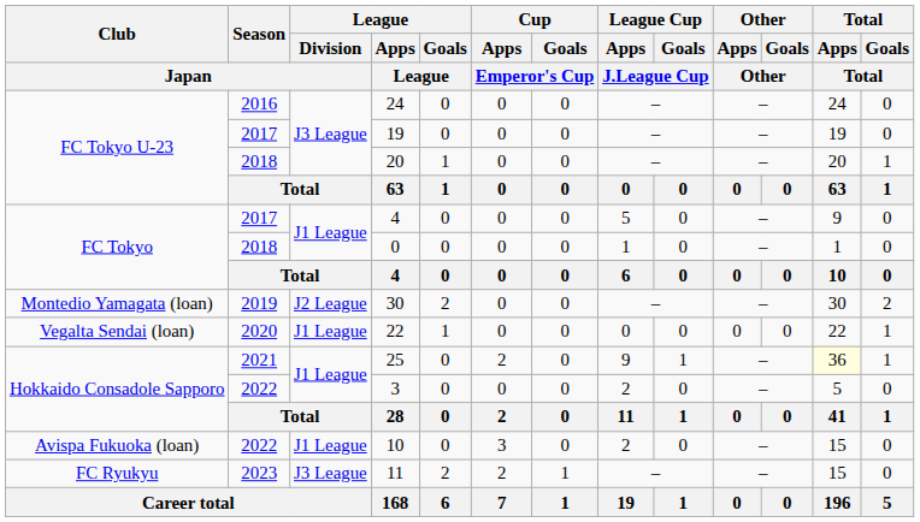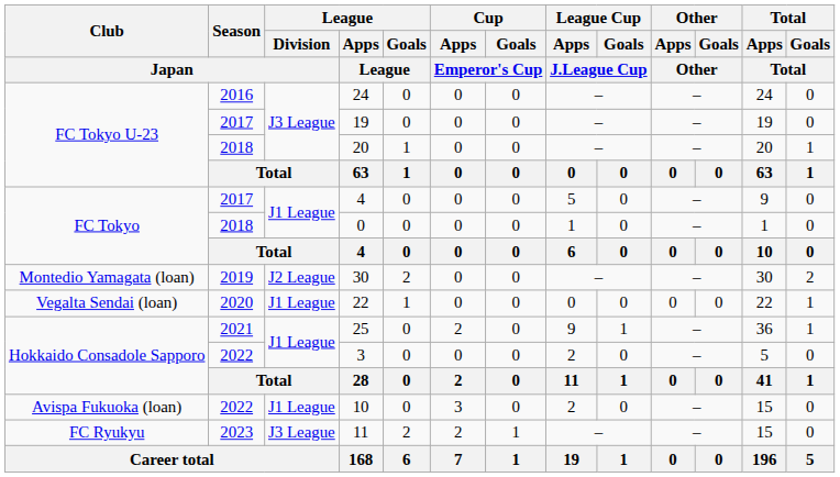25 | Total / Apps / Total: lightyellow background -> no background
